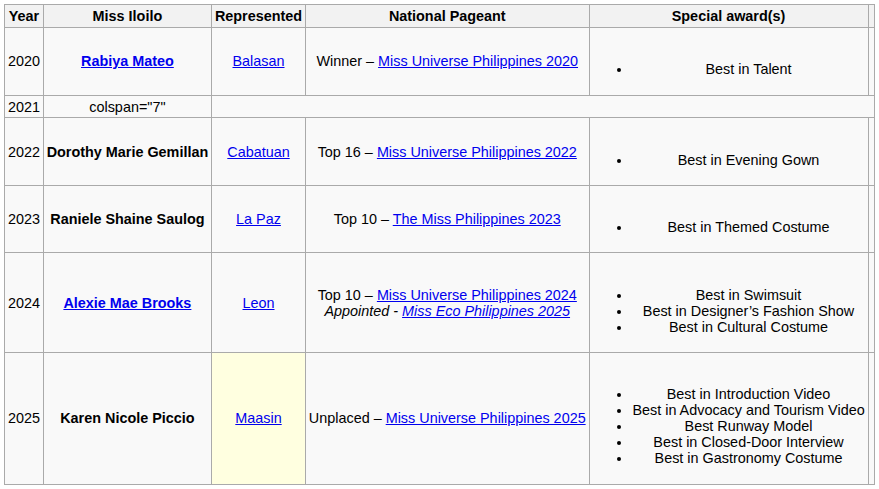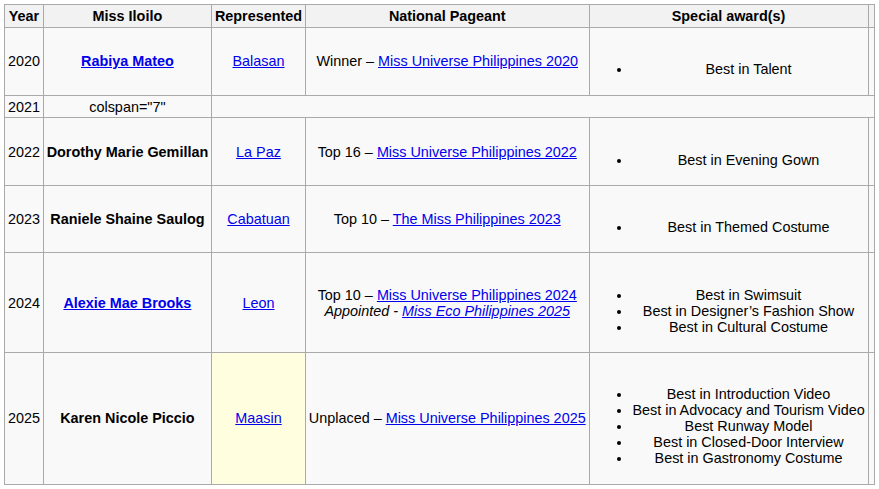Dorothy Marie Gemillan | Represented: Cabatuan -> La Paz
Raniele Shaine Saulog | Represented: La Paz -> Cabatuan
